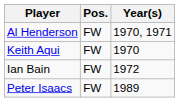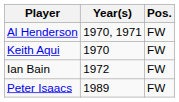columns swapped: Pos. <-> Year(s)
